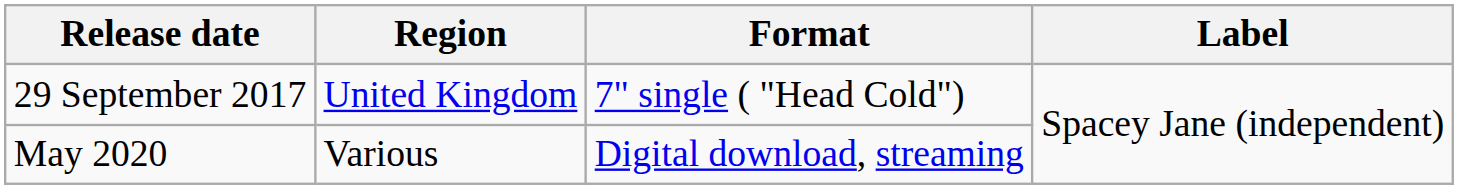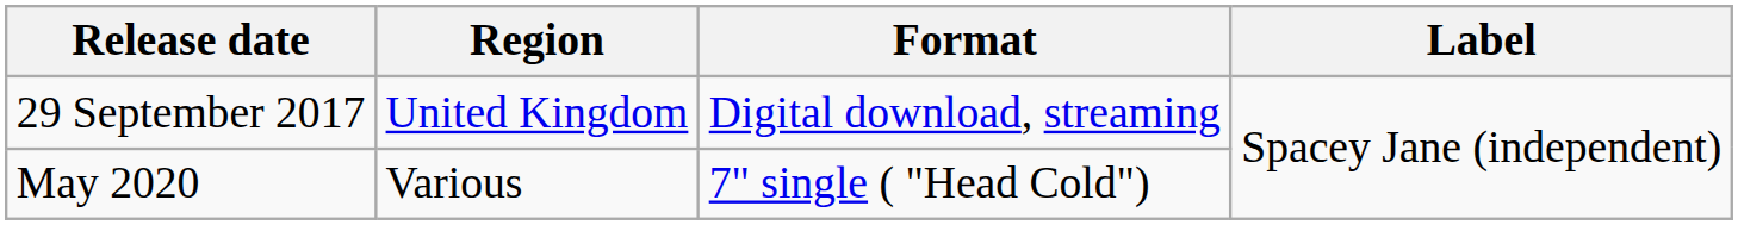29 September 2017 | Format: 7" single ( "Head Cold") -> Digital download, streaming
May 2020 | Format: Digital download, streaming -> 7" single ( "Head Cold")
